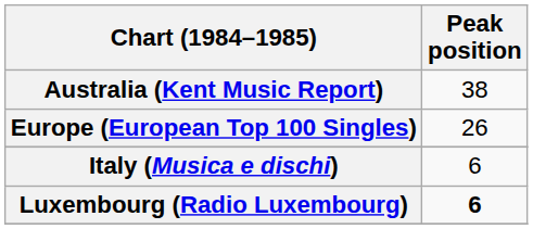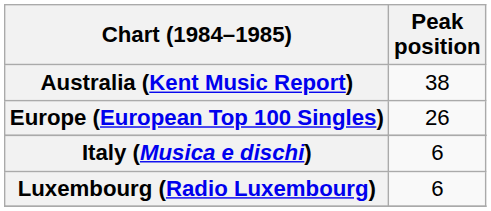Luxembourg (Radio Luxembourg) | Peak position: bold -> normal
